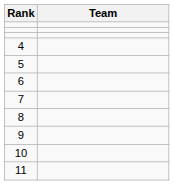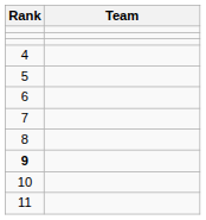row 10 | Rank: normal -> bold
